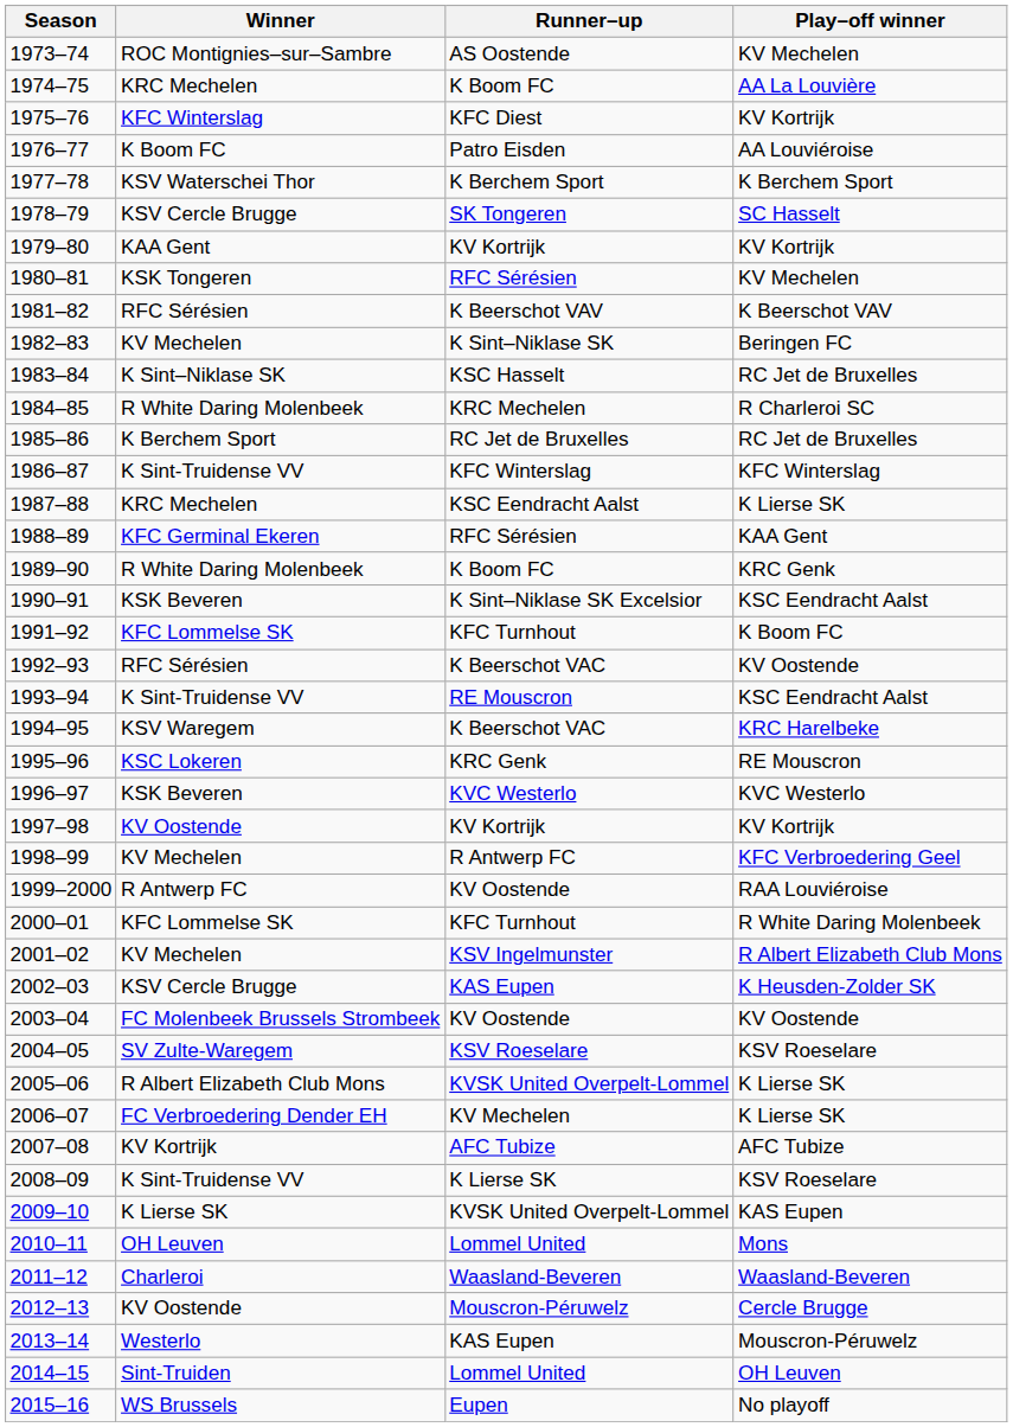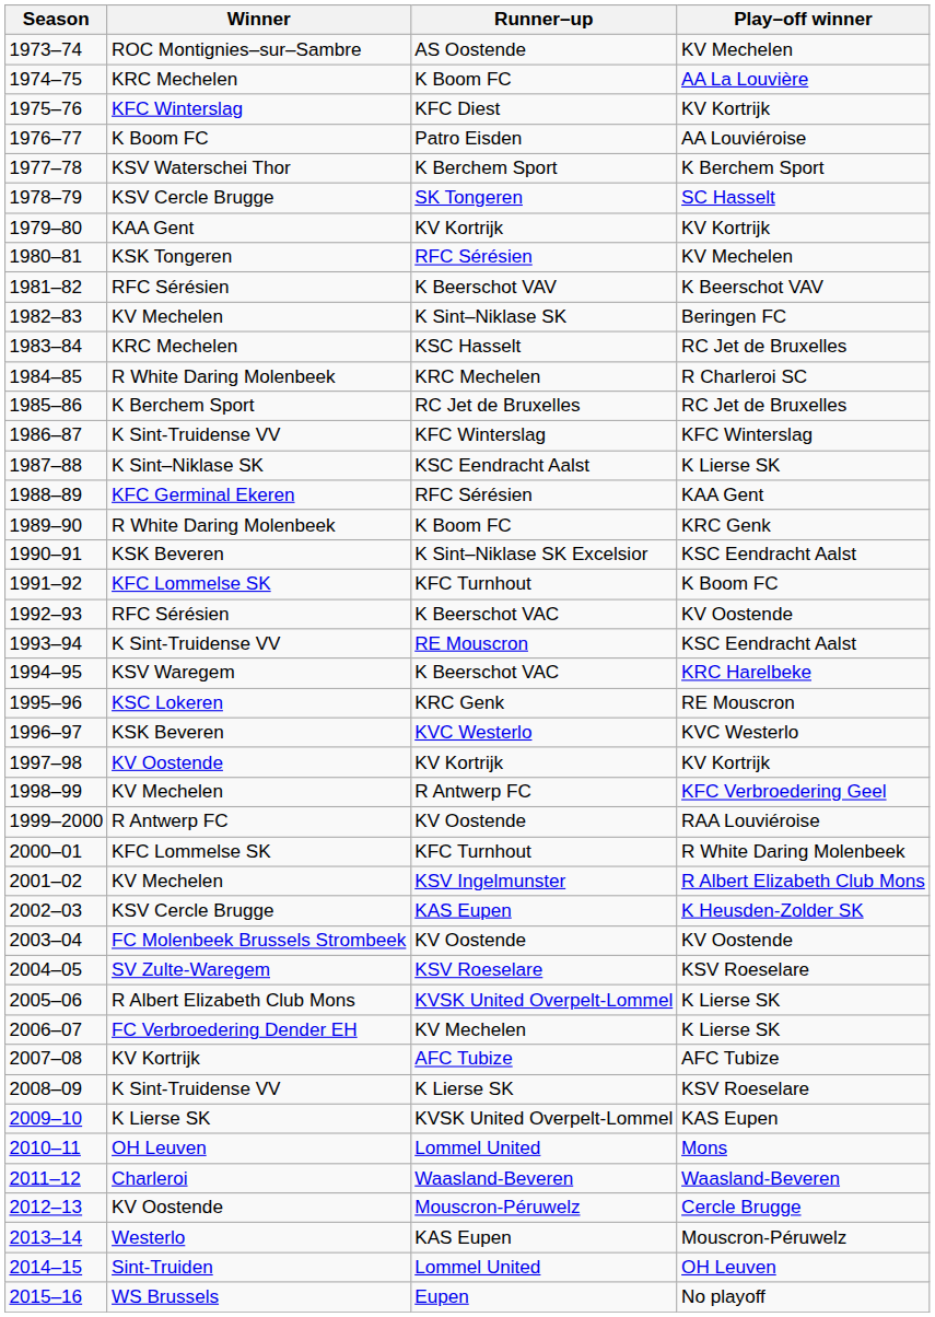1983–84 | Winner: K Sint–Niklase SK -> KRC Mechelen
1987–88 | Winner: KRC Mechelen -> K Sint–Niklase SK
